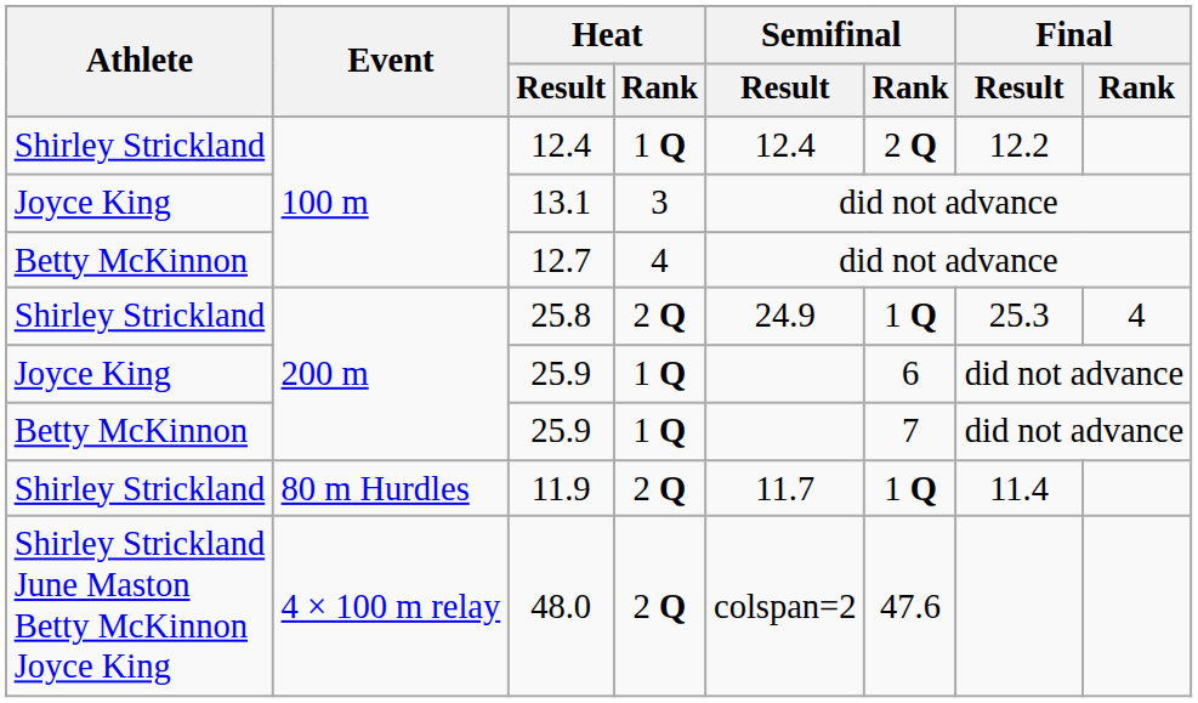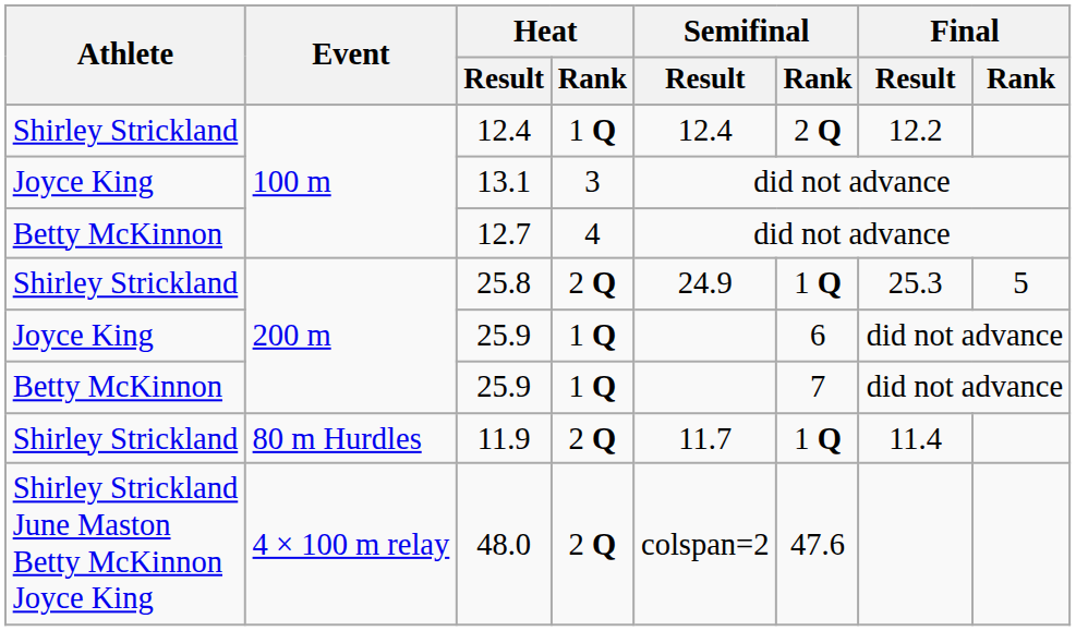25.8 | Final / Rank: 4 -> 5
